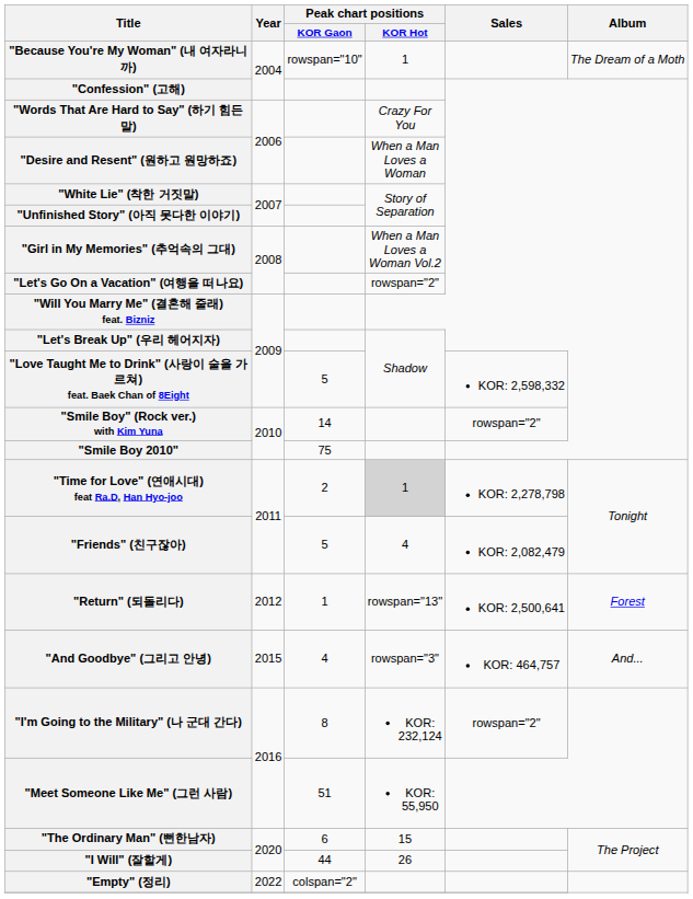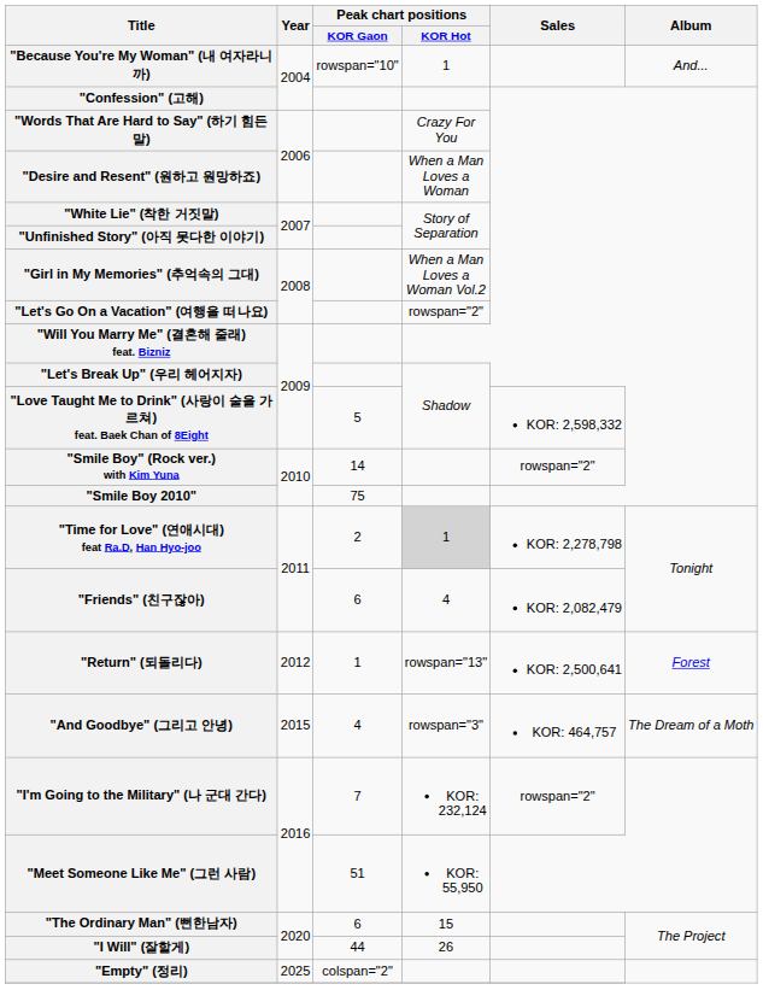"Because You're My Woman" (내 여자라니까) | Album: The Dream of a Moth -> And...
"Friends" (친구잖아) | Peak chart positions / KOR Gaon: 5 -> 6
"And Goodbye" (그리고 안녕) | Album: And... -> The Dream of a Moth
"I'm Going to the Military" (나 군대 간다) | Peak chart positions / KOR Gaon: 8 -> 7
"Empty" (정리) | Year: 2022 -> 2025
